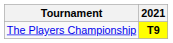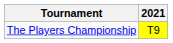The Players Championship | 2021: bold -> normal
